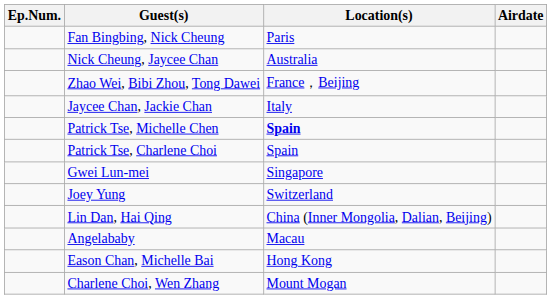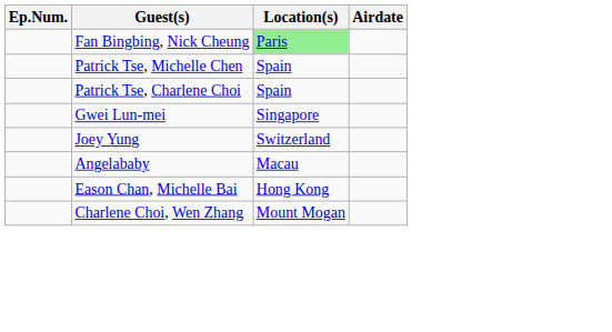Fan Bingbing, Nick Cheung | Location(s): no background -> lightgreen background
- row: Nick Cheung, Jaycee Chan | Australia
- row: Zhao Wei, Bibi Zhou, Tong Dawei | France，Beijing
- row: Jaycee Chan, Jackie Chan | Italy
Patrick Tse, Michelle Chen | Location(s): bold -> normal
- row: Lin Dan, Hai Qing | China (Inner Mongolia, Dalian, Beijing)
